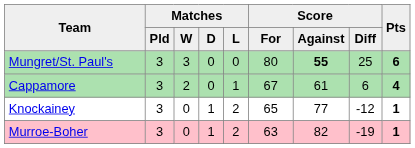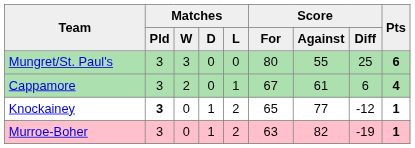Mungret/St. Paul's | Score / Against: bold -> normal
Knockainey | Matches / Pld: normal -> bold
